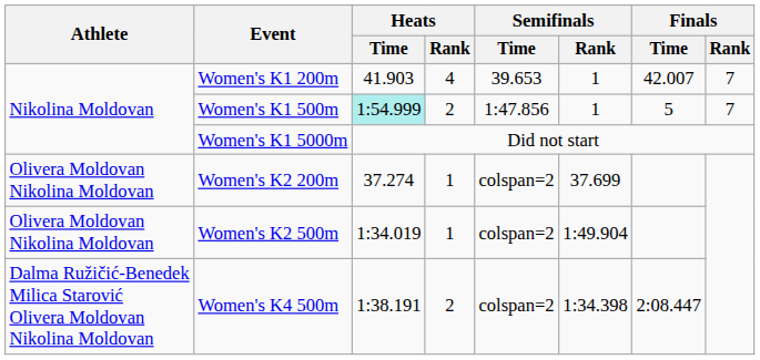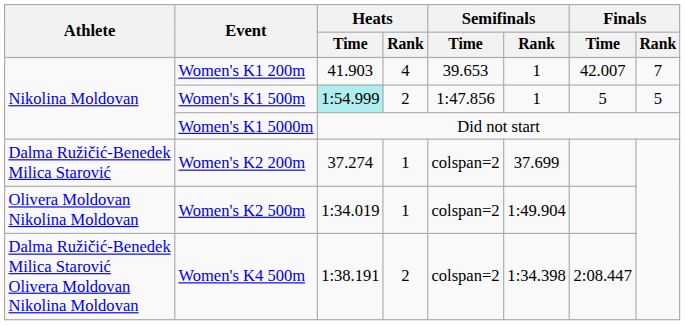Women's K1 500m | Finals / Rank: 7 -> 5
Women's K2 200m | Athlete: Olivera Moldovan Nikolina Moldovan -> Dalma Ružičić-Benedek Milica Starović
